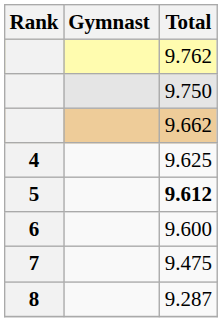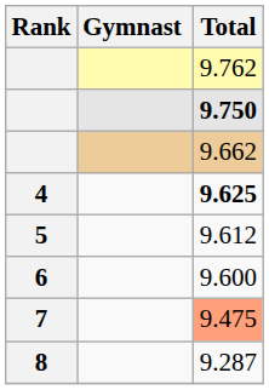9.750 | Total: normal -> bold
9.625 | Total: normal -> bold
9.612 | Total: bold -> normal
9.475 | Total: no background -> lightsalmon background
